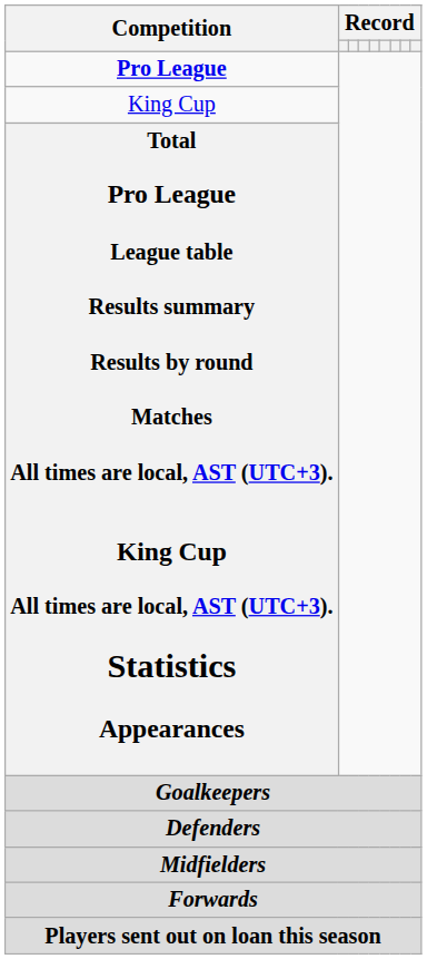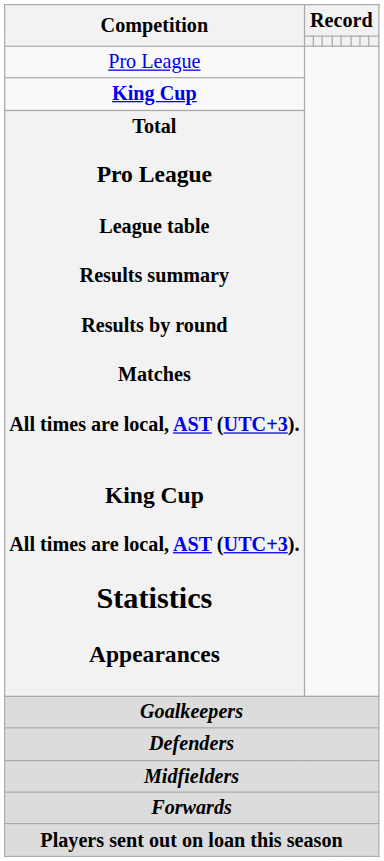Pro League | Competition: bold -> normal
King Cup | Competition: normal -> bold
